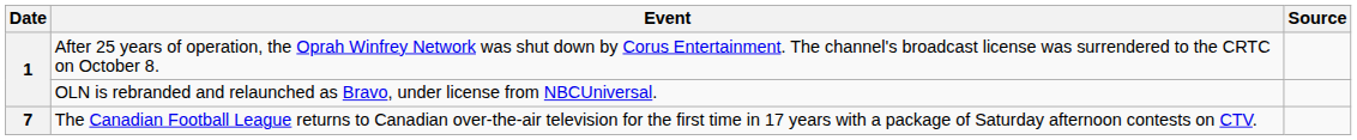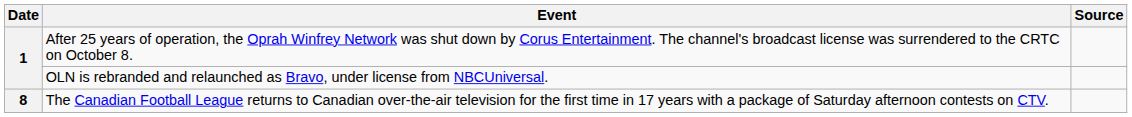row 4 | Date: 7 -> 8
